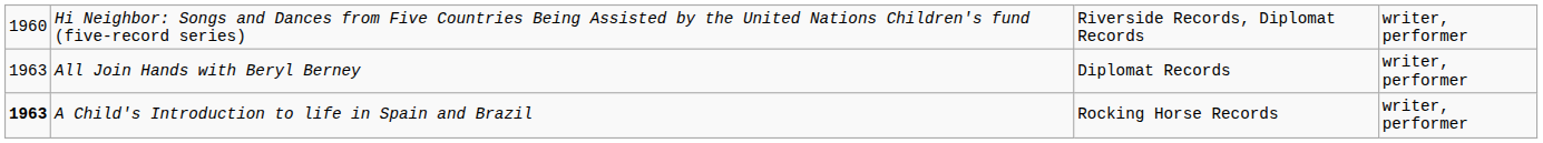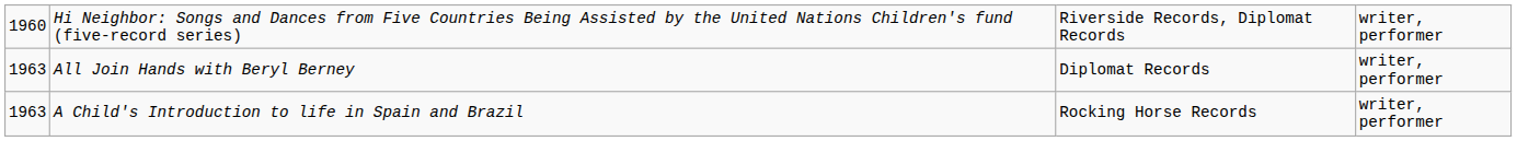A Child's Introduction to life in Spain and Brazil | column 1: bold -> normal
